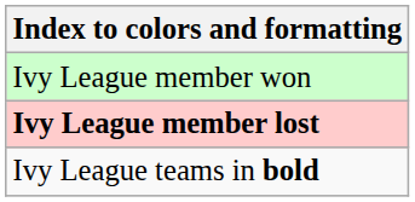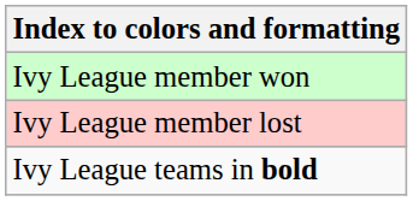row 3 | column 1: bold -> normal
